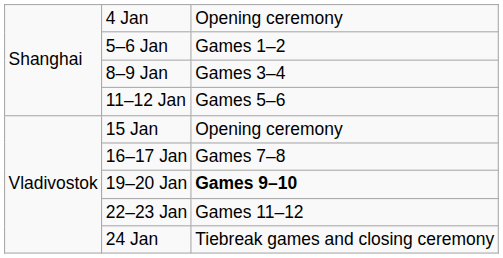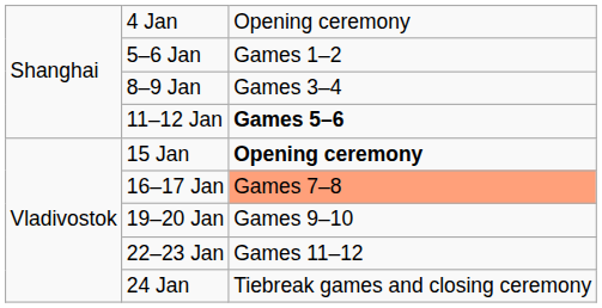11–12 Jan | column 3: normal -> bold
15 Jan | column 3: normal -> bold
16–17 Jan | column 3: no background -> lightsalmon background
19–20 Jan | column 3: bold -> normal
